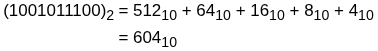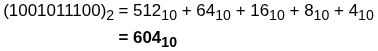row 2 | column 2: normal -> bold
